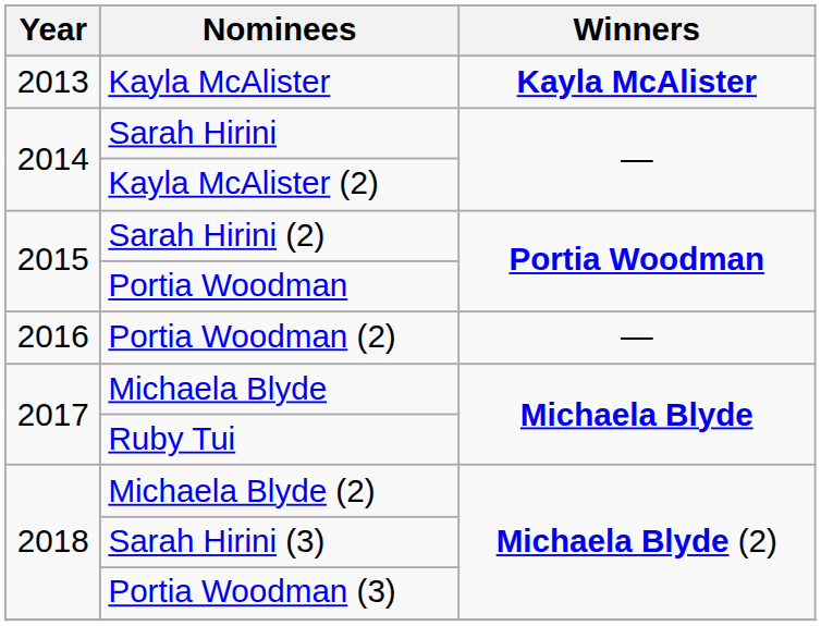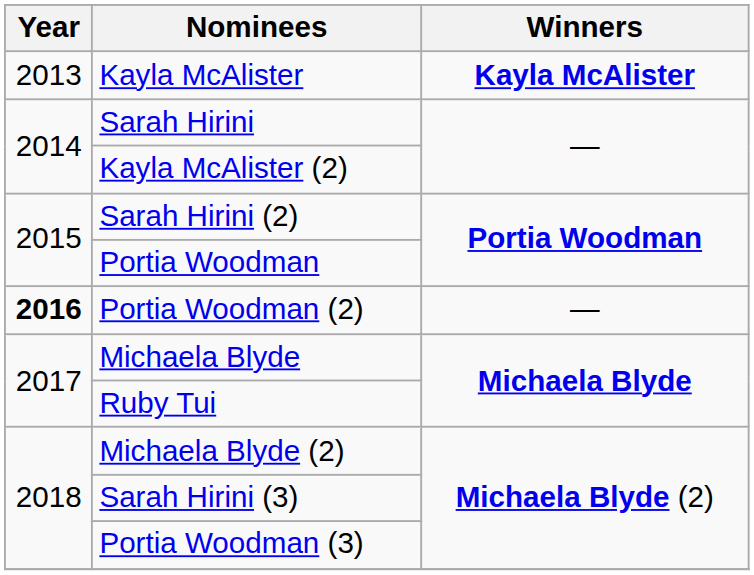Portia Woodman (2) | Year: normal -> bold
